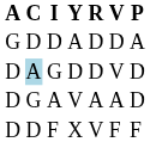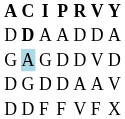columns swapped: P <-> Y
row 2 | A: G -> D
row 2 | C: normal -> bold
row 2 | I: D -> A
row 3 | A: D -> G
row 4 | I: A -> D
